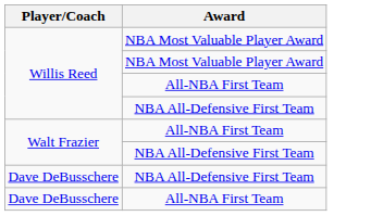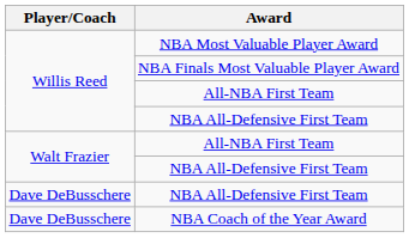row 3 | Award: NBA Most Valuable Player Award -> NBA Finals Most Valuable Player Award
row 9 | Award: All-NBA First Team -> NBA Coach of the Year Award
